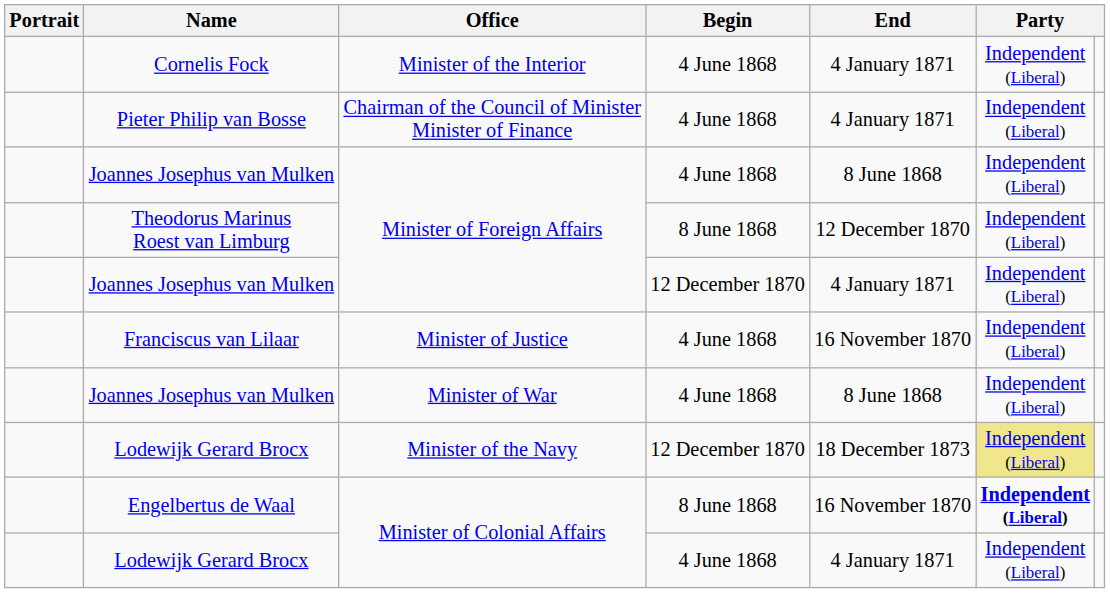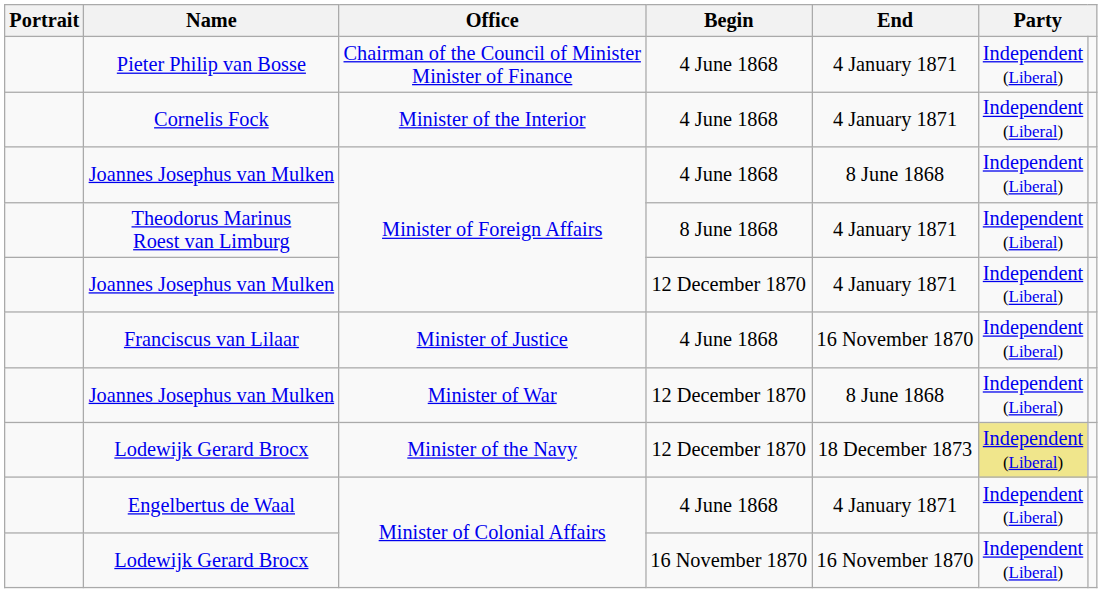rows swapped: Pieter Philip van Bosse <-> Cornelis Fock
Theodorus Marinus Roest van Limburg | End: 12 December 1870 -> 4 January 1871
Joannes Josephus van Mulken / Minister of War | Begin: 4 June 1868 -> 12 December 1870
Engelbertus de Waal | Begin: 8 June 1868 -> 4 June 1868
Engelbertus de Waal | End: 16 November 1870 -> 4 January 1871
Engelbertus de Waal | column 6: bold -> normal
Lodewijk Gerard Brocx / Minister of Colonial Affairs | Begin: 4 June 1868 -> 16 November 1870
Lodewijk Gerard Brocx / Minister of Colonial Affairs | End: 4 January 1871 -> 16 November 1870
